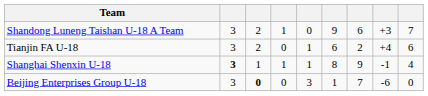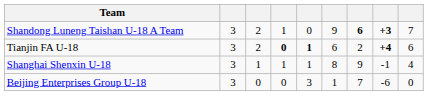Shandong Luneng Taishan U-18 A Team | column 7: normal -> bold
Shandong Luneng Taishan U-18 A Team | column 8: normal -> bold
Tianjin FA U-18 | column 4: normal -> bold
Tianjin FA U-18 | column 5: normal -> bold
Tianjin FA U-18 | column 8: normal -> bold
Shanghai Shenxin U-18 | column 2: bold -> normal
Beijing Enterprises Group U-18 | column 3: bold -> normal
